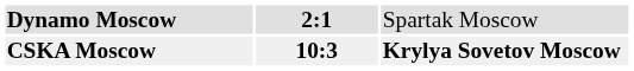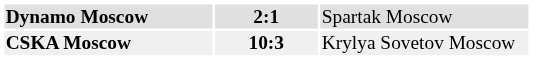CSKA Moscow | column 3: bold -> normal
